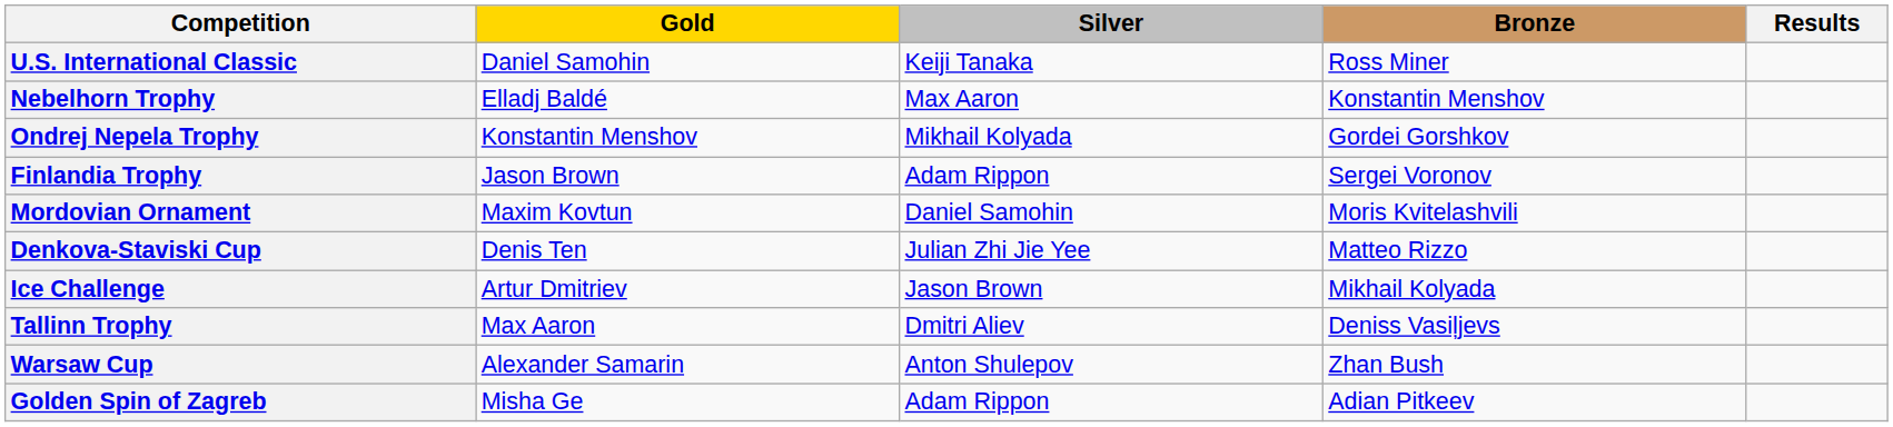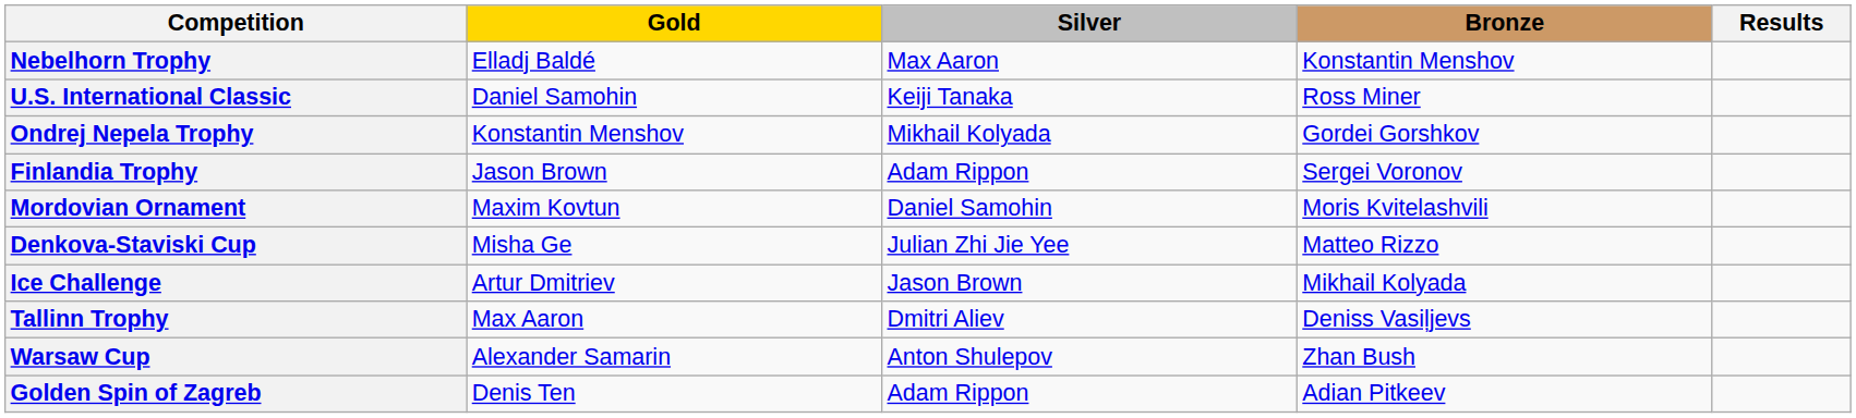rows swapped: U.S. International Classic <-> Nebelhorn Trophy
Denkova-Staviski Cup | Gold: Denis Ten -> Misha Ge
Golden Spin of Zagreb | Gold: Misha Ge -> Denis Ten
